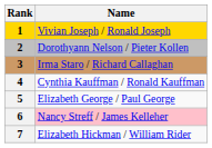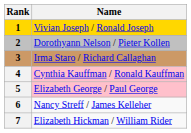Cynthia Kauffman / Ronald Kauffman | Name: no background -> pink background
Elizabeth George / Paul George | Name: no background -> pink background
Nancy Streff / James Kelleher | Name: pink background -> no background
